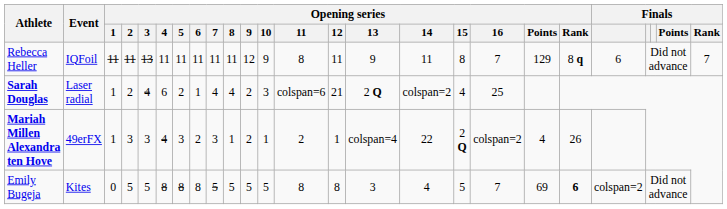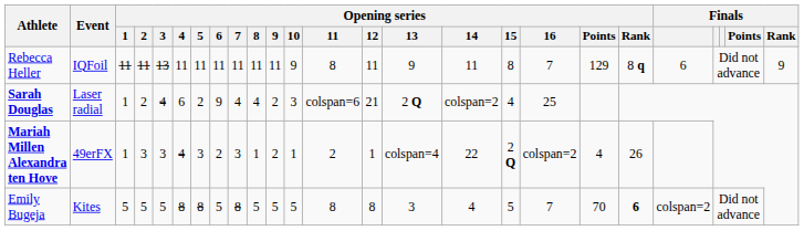Rebecca Heller | Opening series / 9: 12 -> 11
Rebecca Heller | Finals / Rank: 7 -> 9
Sarah Douglas | Opening series / 6: 1 -> 9
Emily Bugeja | Opening series / 1: 0 -> 5
Emily Bugeja | Opening series / 6: 8 -> 5
Emily Bugeja | Opening series / 7: 5 -> 8
Emily Bugeja | Opening series / Points: 69 -> 70
